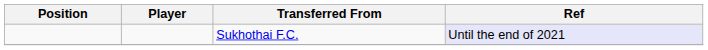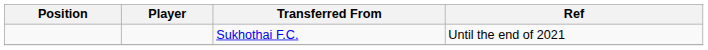Sukhothai F.C. | Ref: lavender background -> no background
